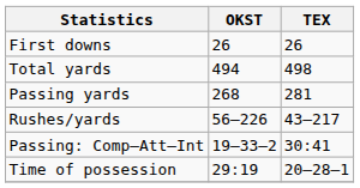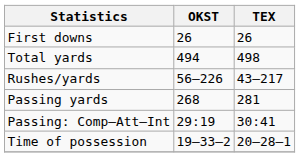rows swapped: Rushes/yards <-> Passing yards
Passing: Comp–Att–Int | OKST: 19–33–2 -> 29:19
Time of possession | OKST: 29:19 -> 19–33–2
